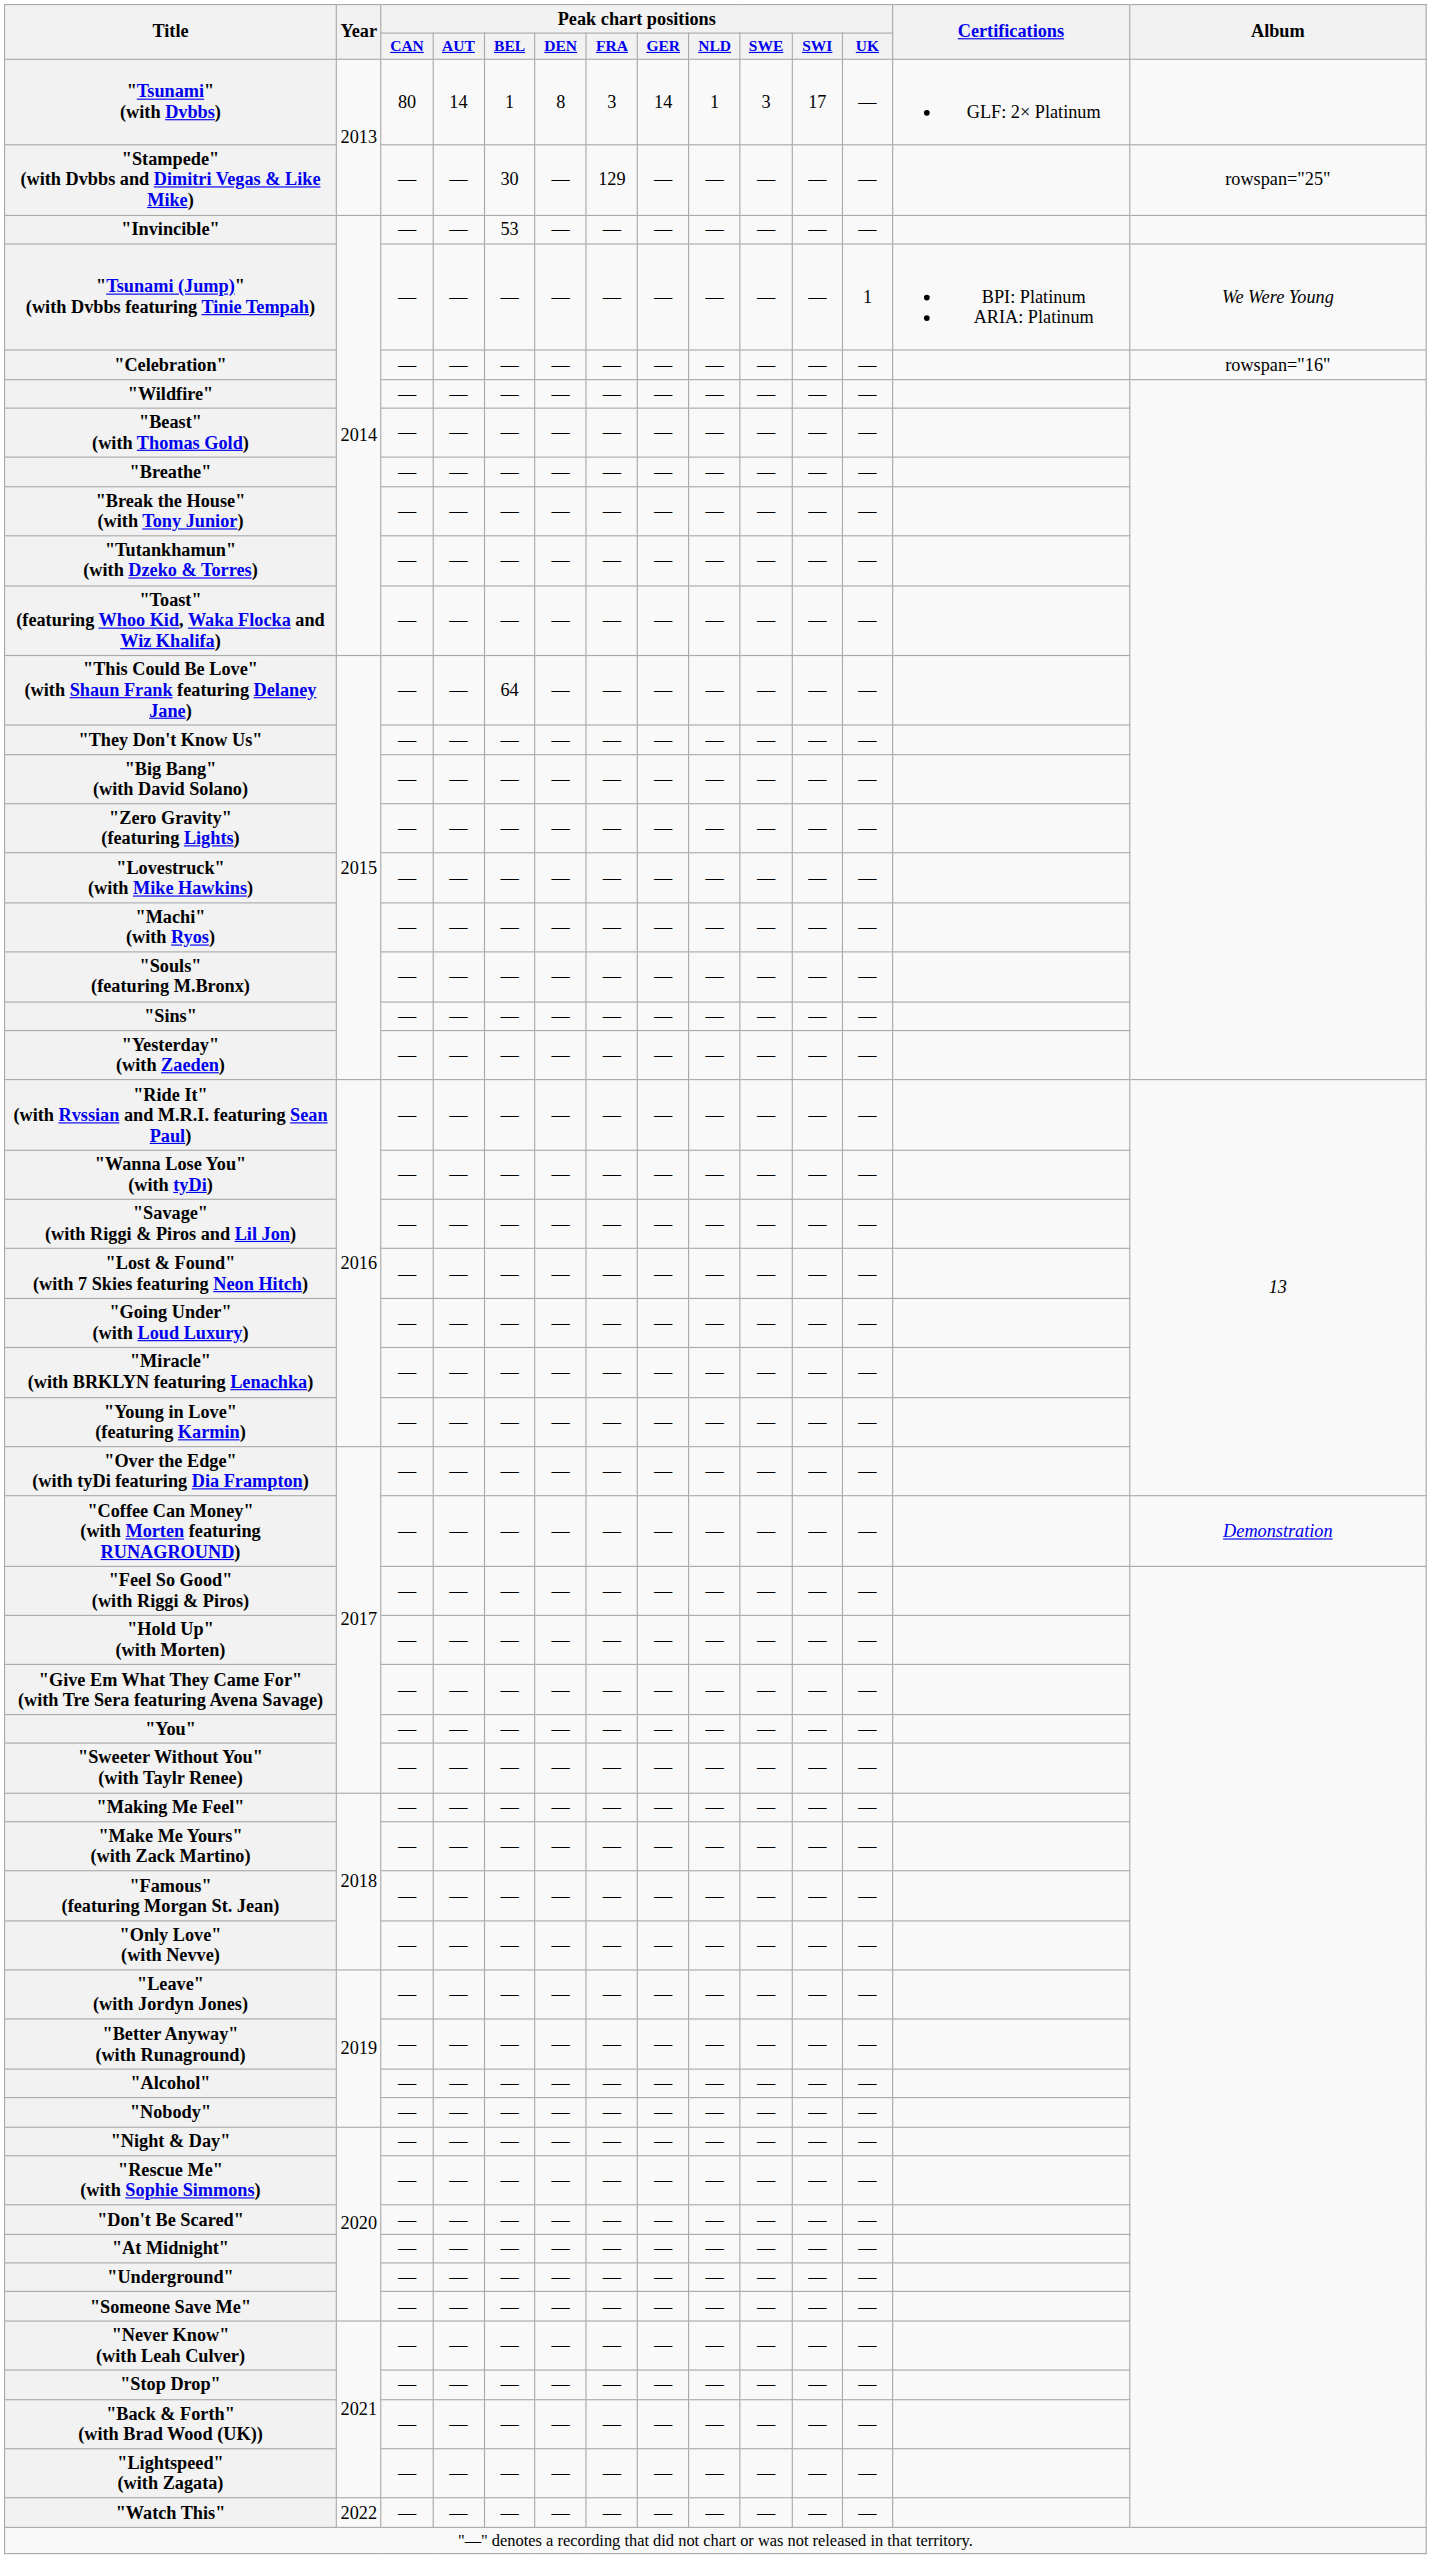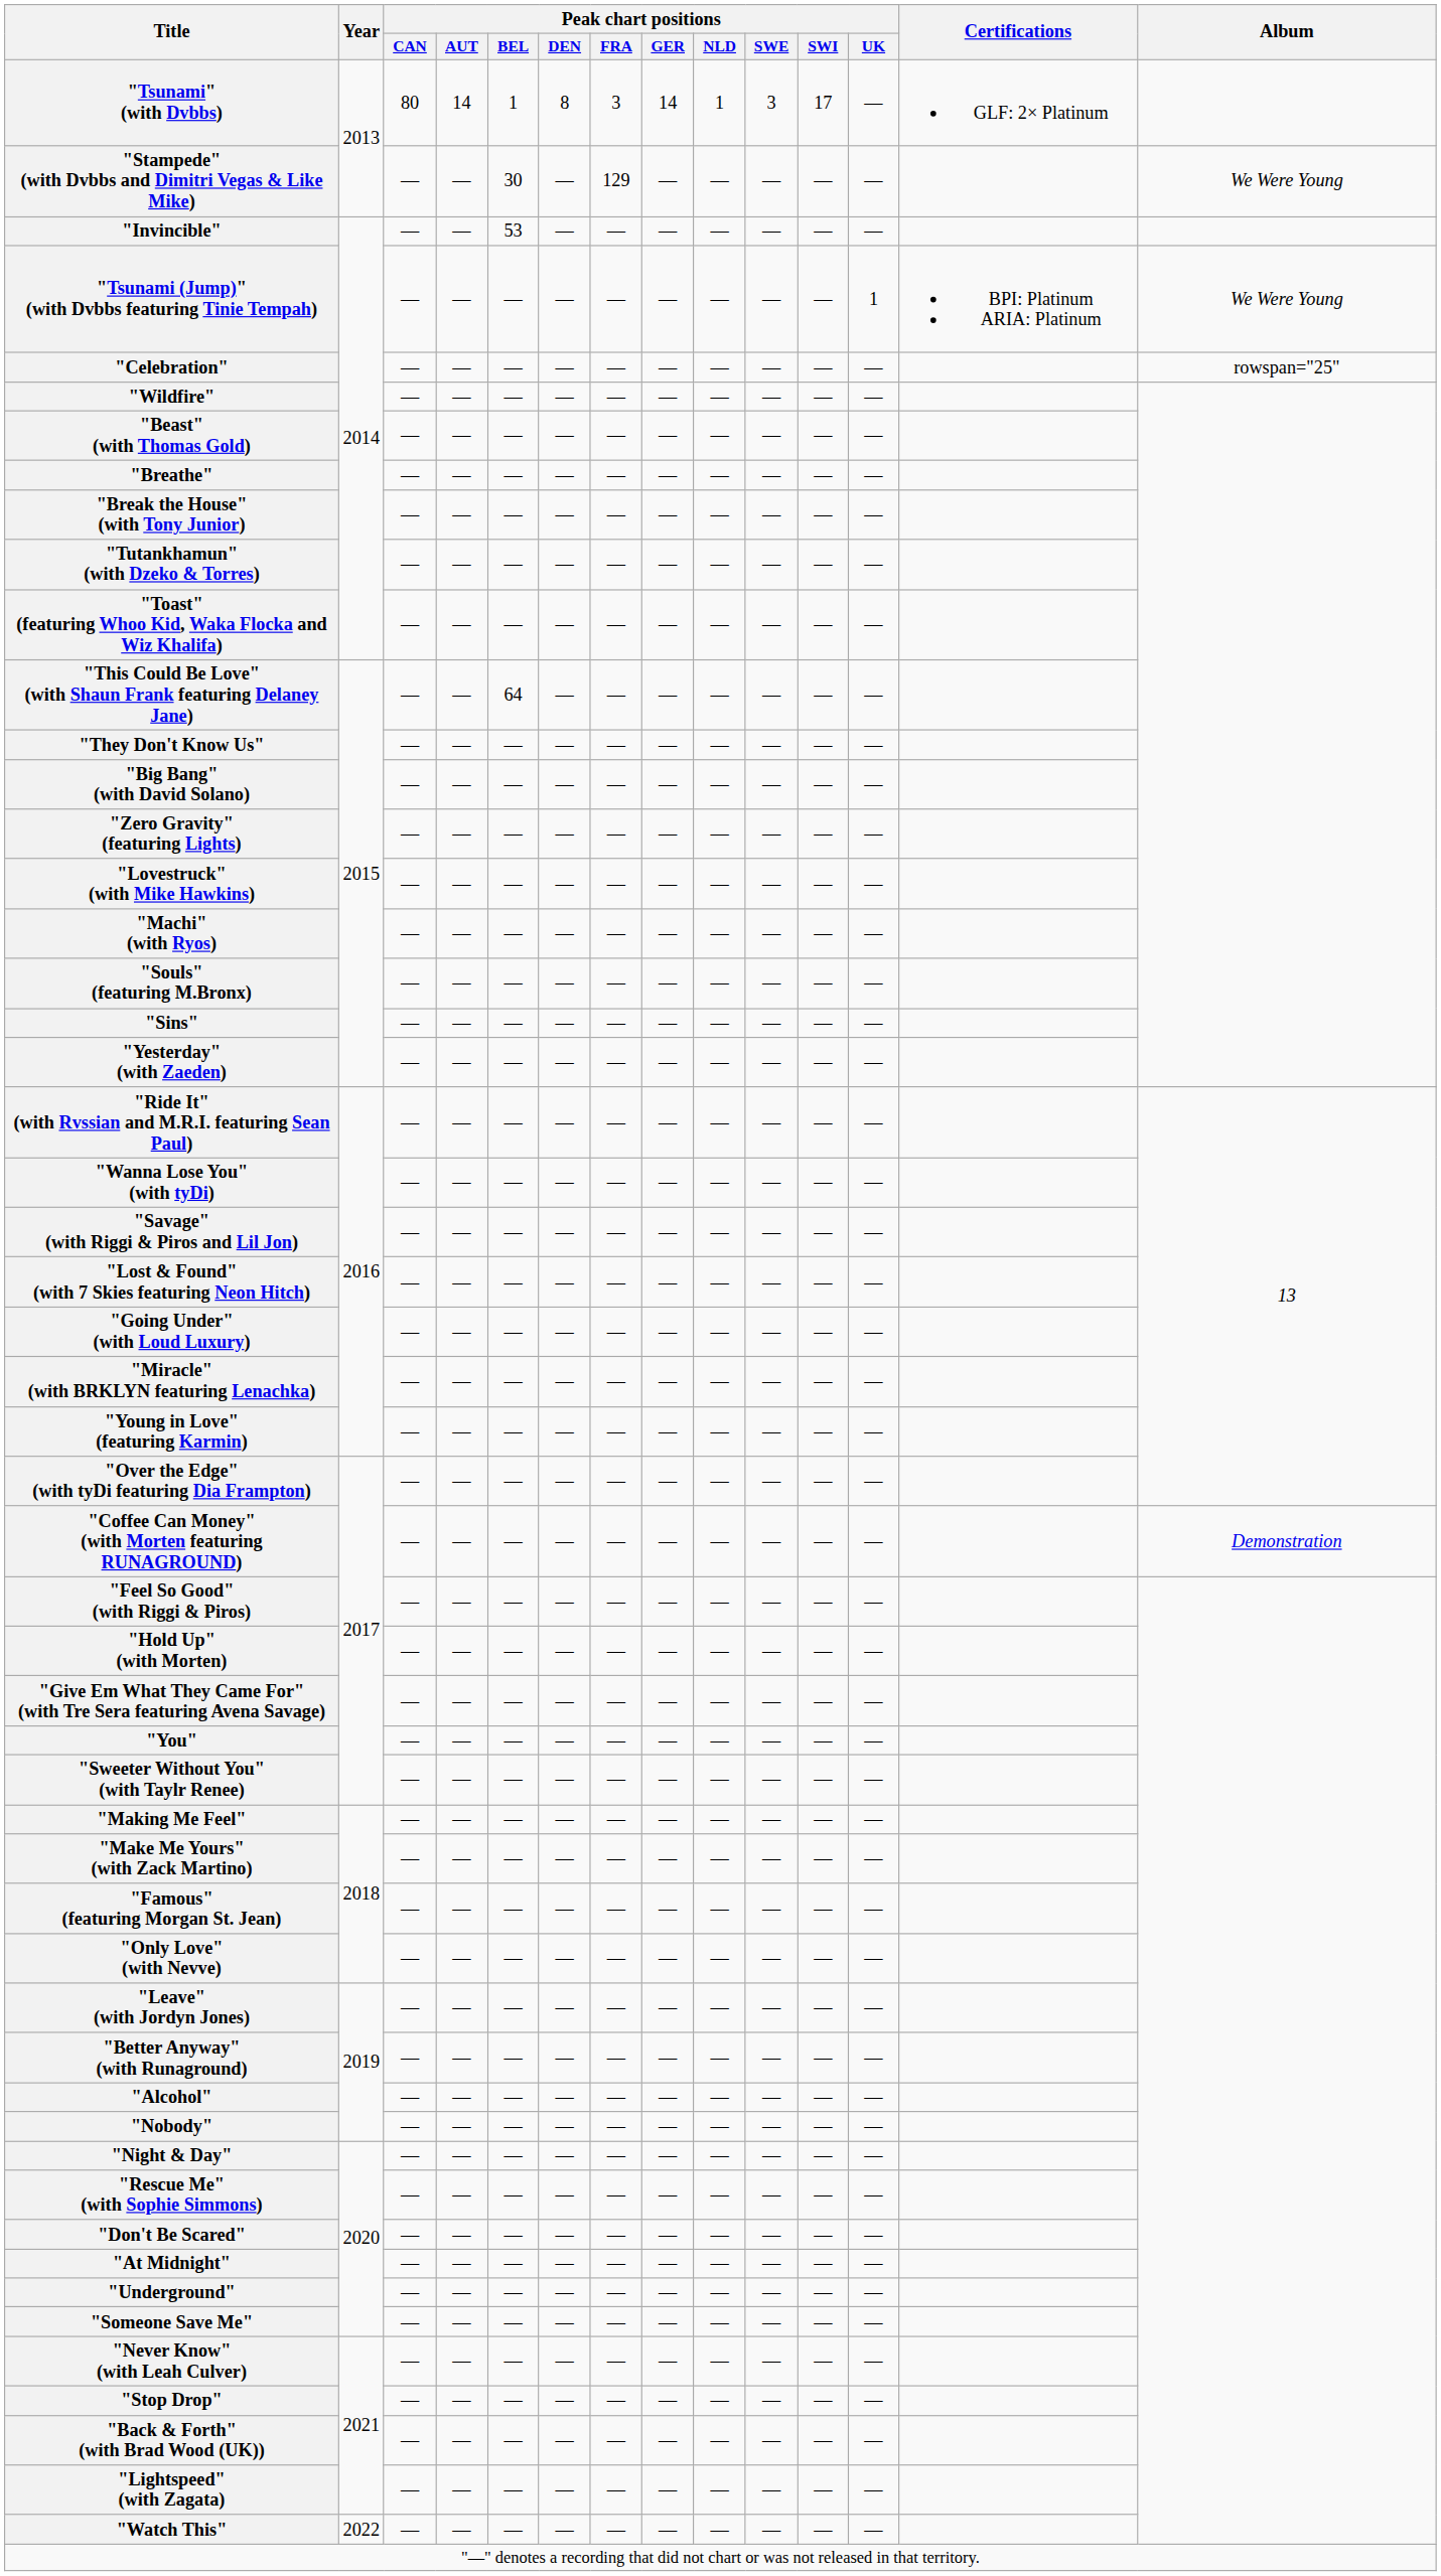"Stampede" (with Dvbbs and Dimitri Vegas & Like Mike) | Album: rowspan="25" -> We Were Young
"Celebration" | Album: rowspan="16" -> rowspan="25"
